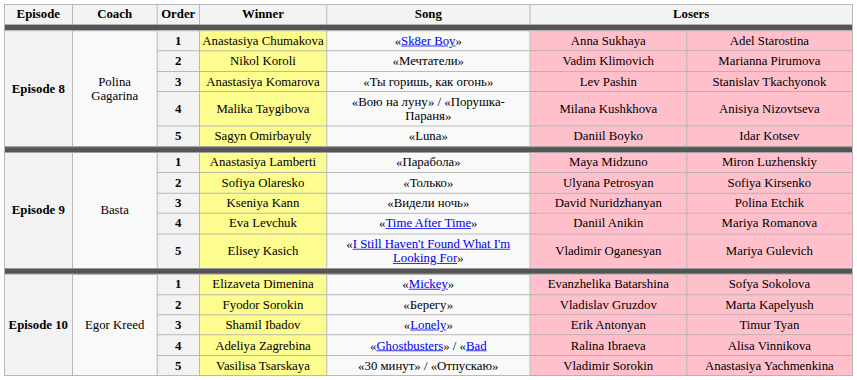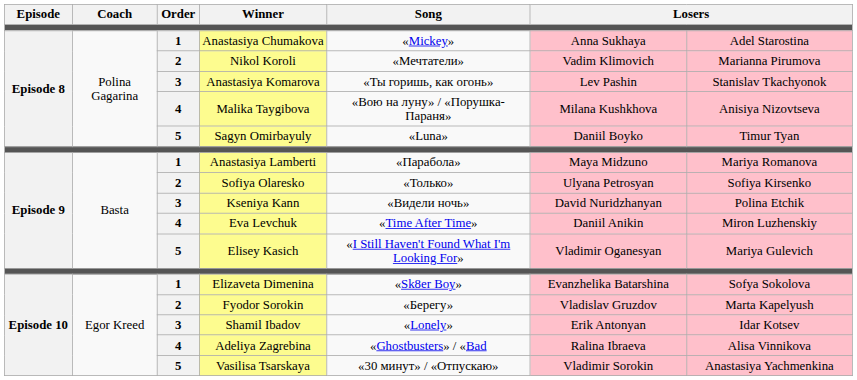Anastasiya Chumakova | Song: «Sk8er Boy» -> «Mickey»
Sagyn Omirbayuly | column 7: Idar Kotsev -> Timur Tyan
Anastasiya Lamberti | column 7: Miron Luzhenskiy -> Mariya Romanova
Eva Levchuk | column 7: Mariya Romanova -> Miron Luzhenskiy
Elizaveta Dimenina | Song: «Mickey» -> «Sk8er Boy»
Shamil Ibadov | column 7: Timur Tyan -> Idar Kotsev
